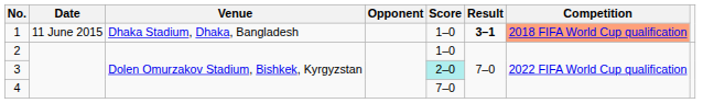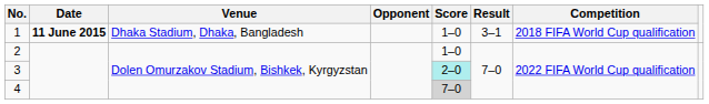1 | Date: normal -> bold
1 | Result: bold -> normal
1 | Competition: lightsalmon background -> no background
4 | Score: no background -> lightgrey background
